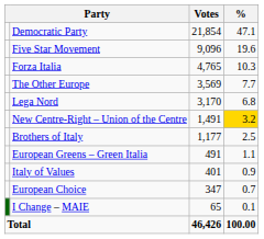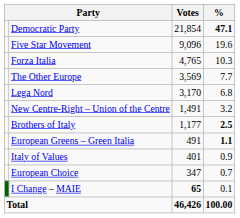Democratic Party | %: normal -> bold
New Centre-Right – Union of the Centre | %: gold background -> no background
Brothers of Italy | %: normal -> bold
European Greens – Green Italia | %: normal -> bold
I Change – MAIE | Votes: normal -> bold
